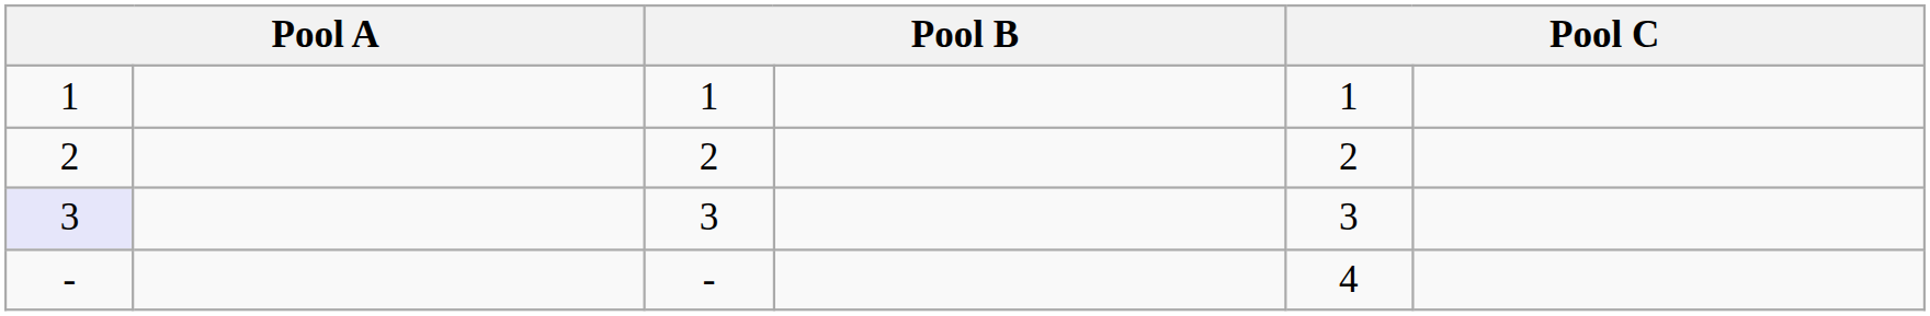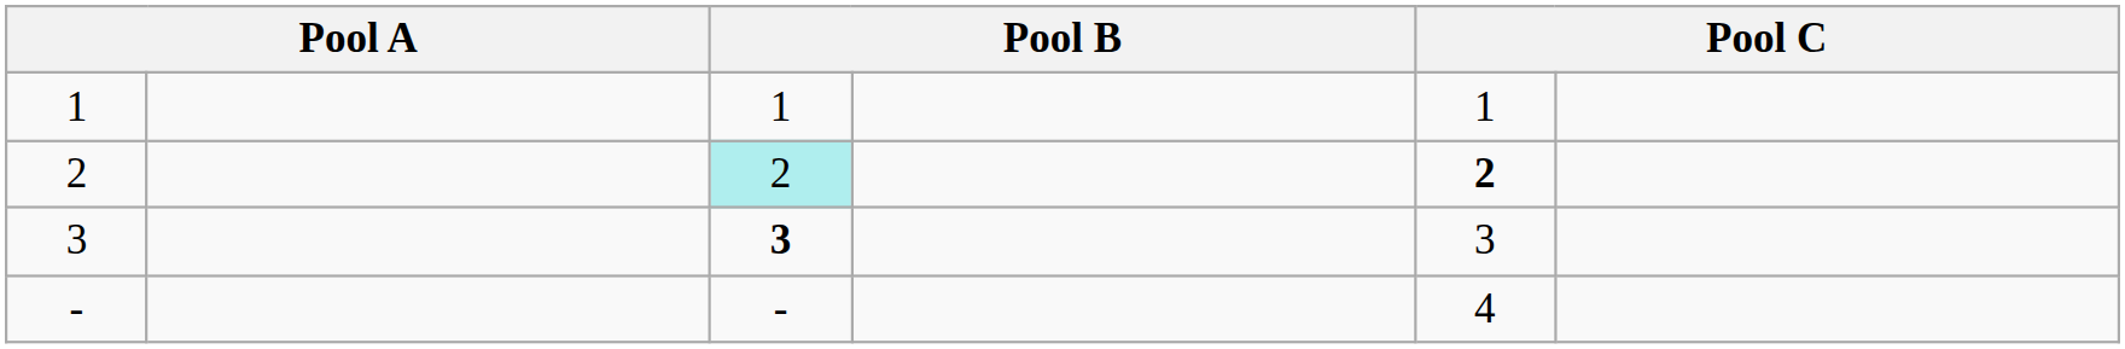row 3 | column 3: no background -> paleturquoise background
row 3 | column 5: normal -> bold
row 4 | column 1: lavender background -> no background
row 4 | column 3: normal -> bold
